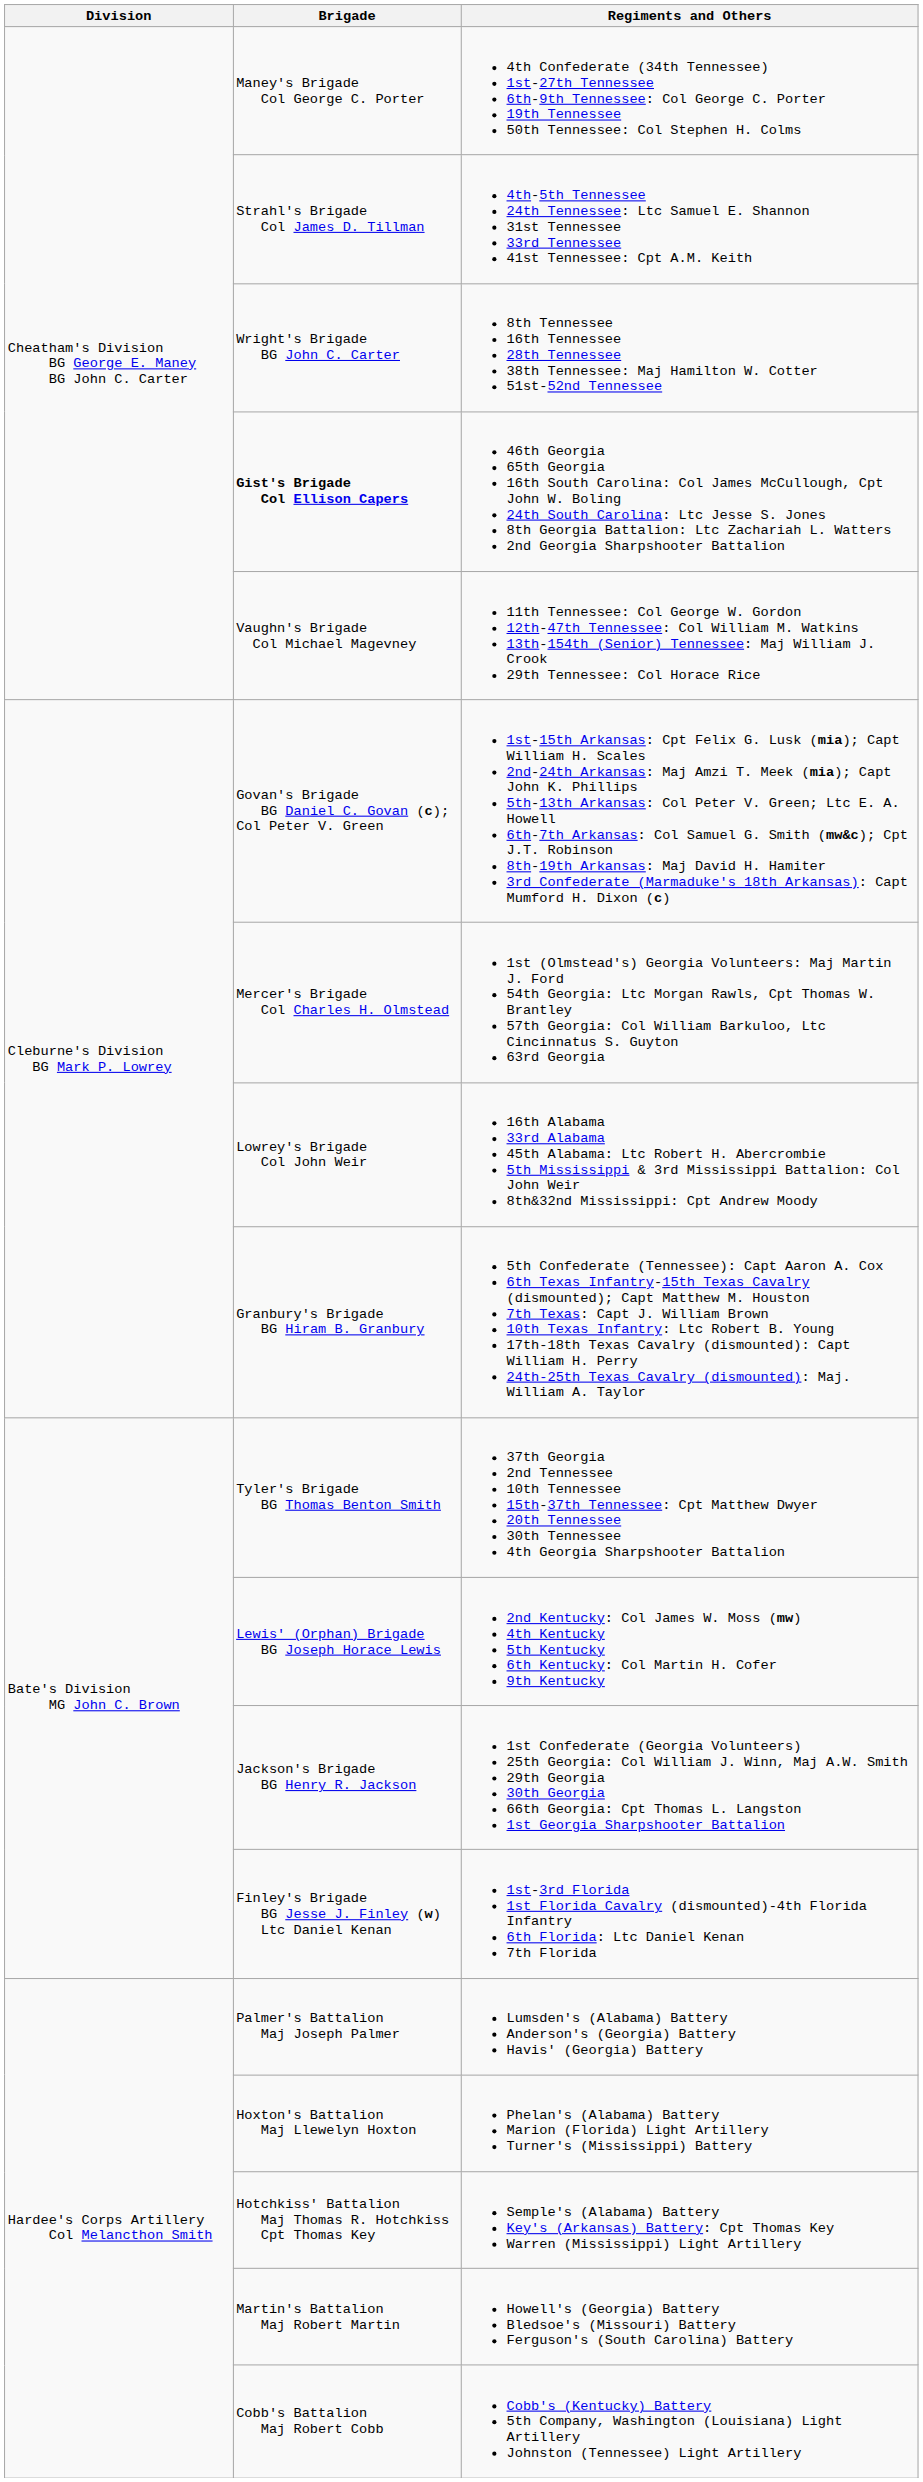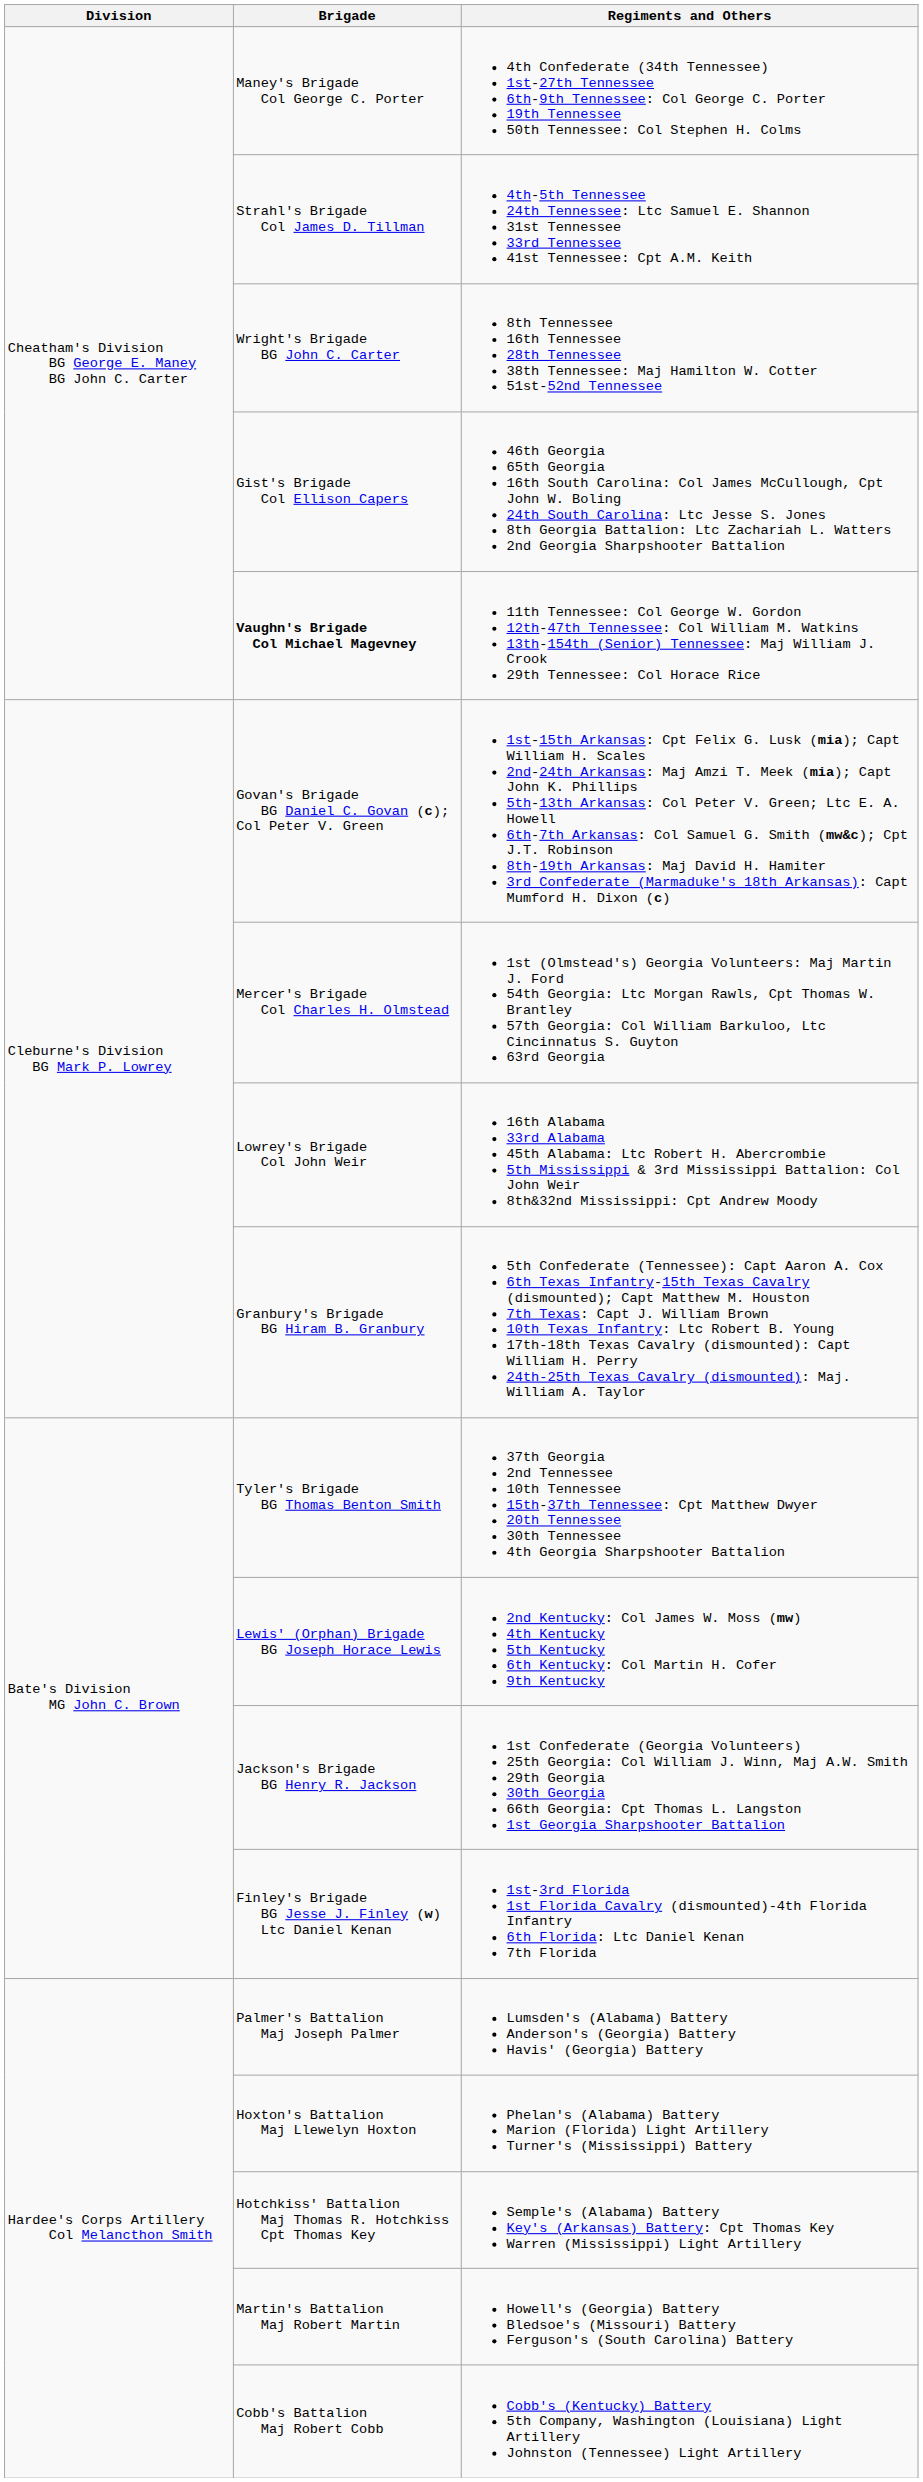Gist's Brigade Col Ellison Capers | Brigade: bold -> normal
Vaughn's Brigade Col Michael Magevney | Brigade: normal -> bold
